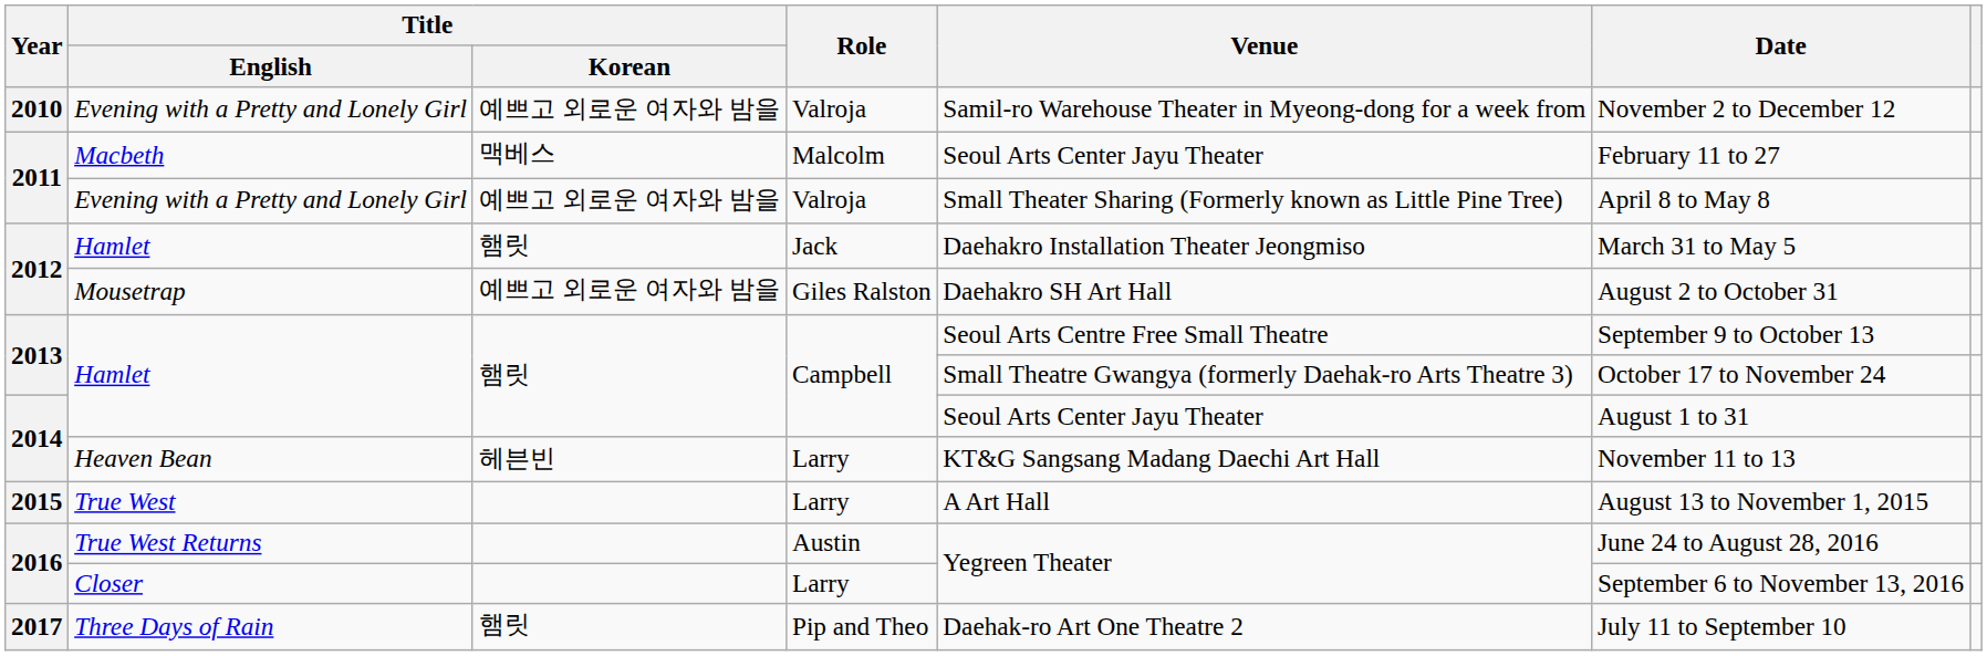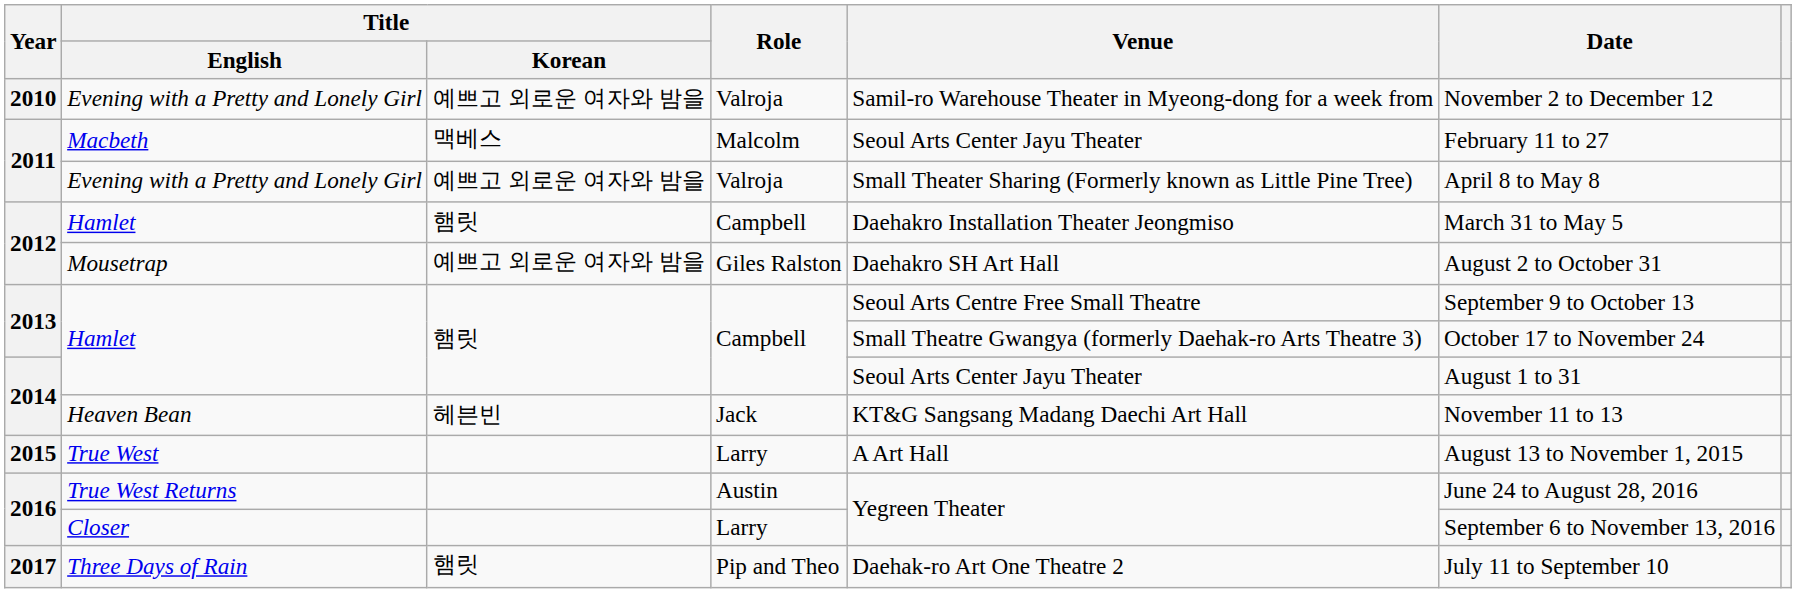2012 / Hamlet | Role: Jack -> Campbell
Heaven Bean | Role: Larry -> Jack
